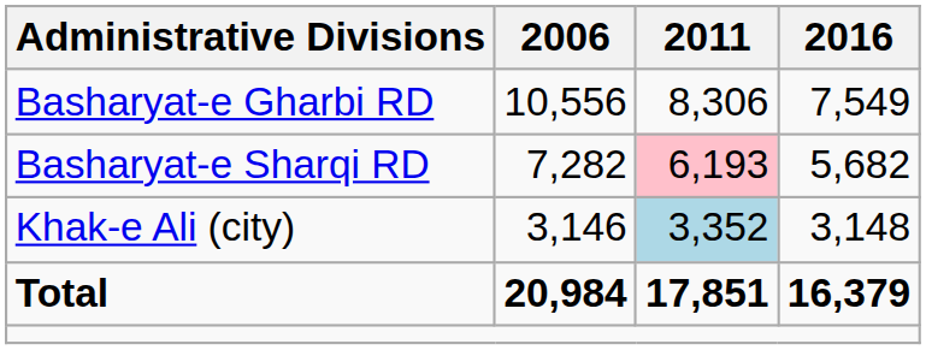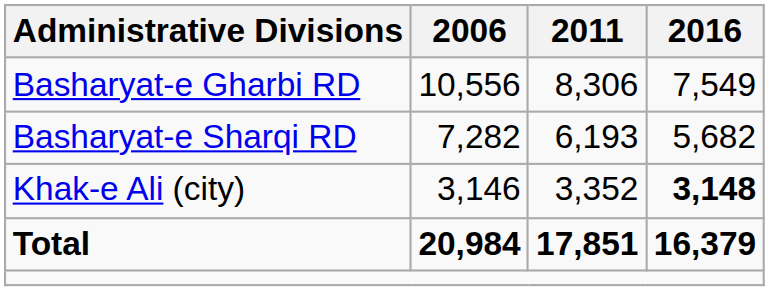Basharyat-e Sharqi RD | 2011: pink background -> no background
Khak-e Ali (city) | 2011: lightblue background -> no background
Khak-e Ali (city) | 2016: normal -> bold
